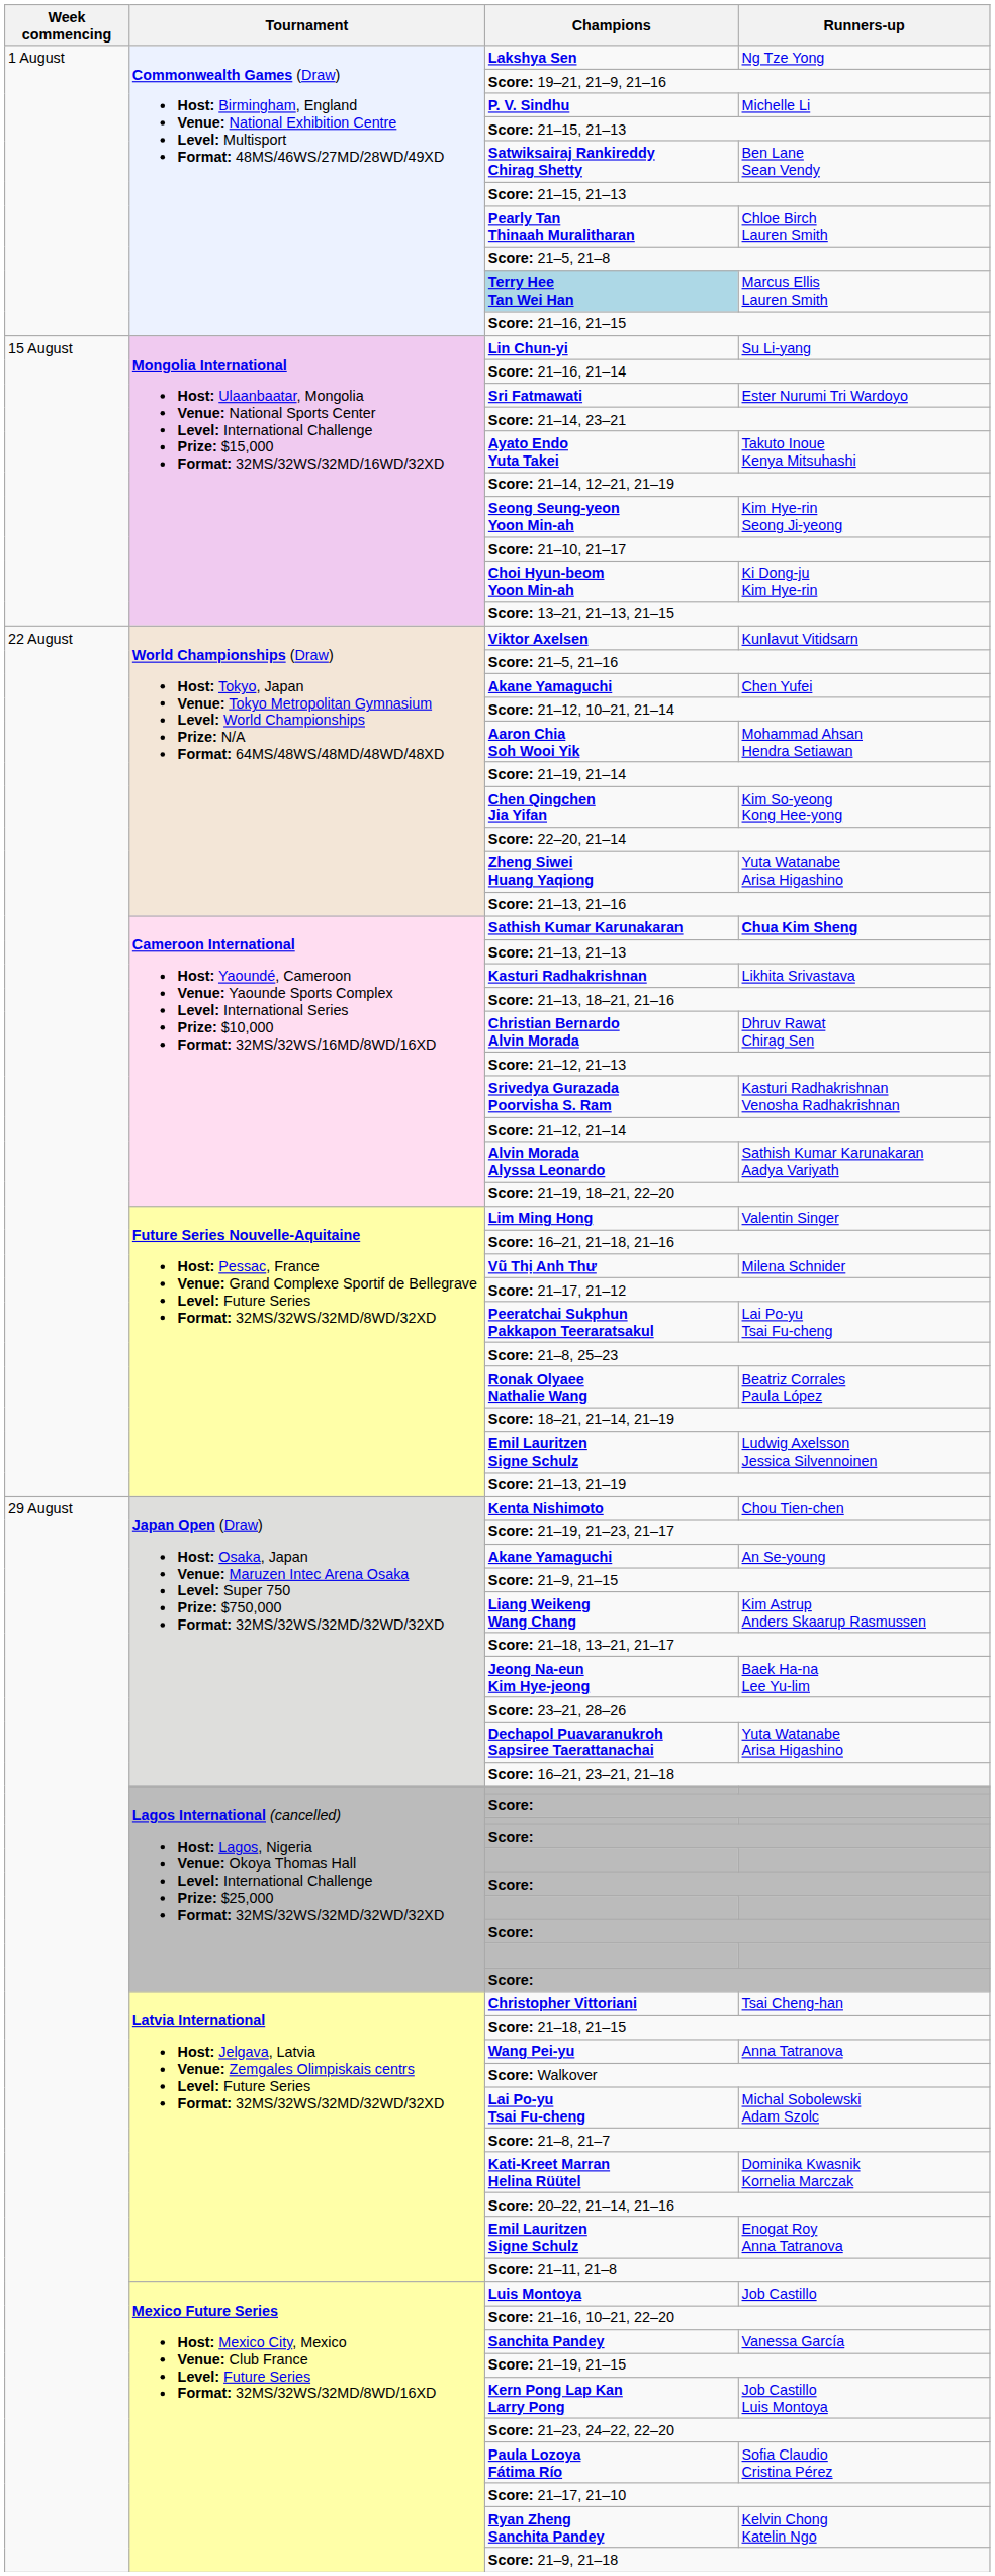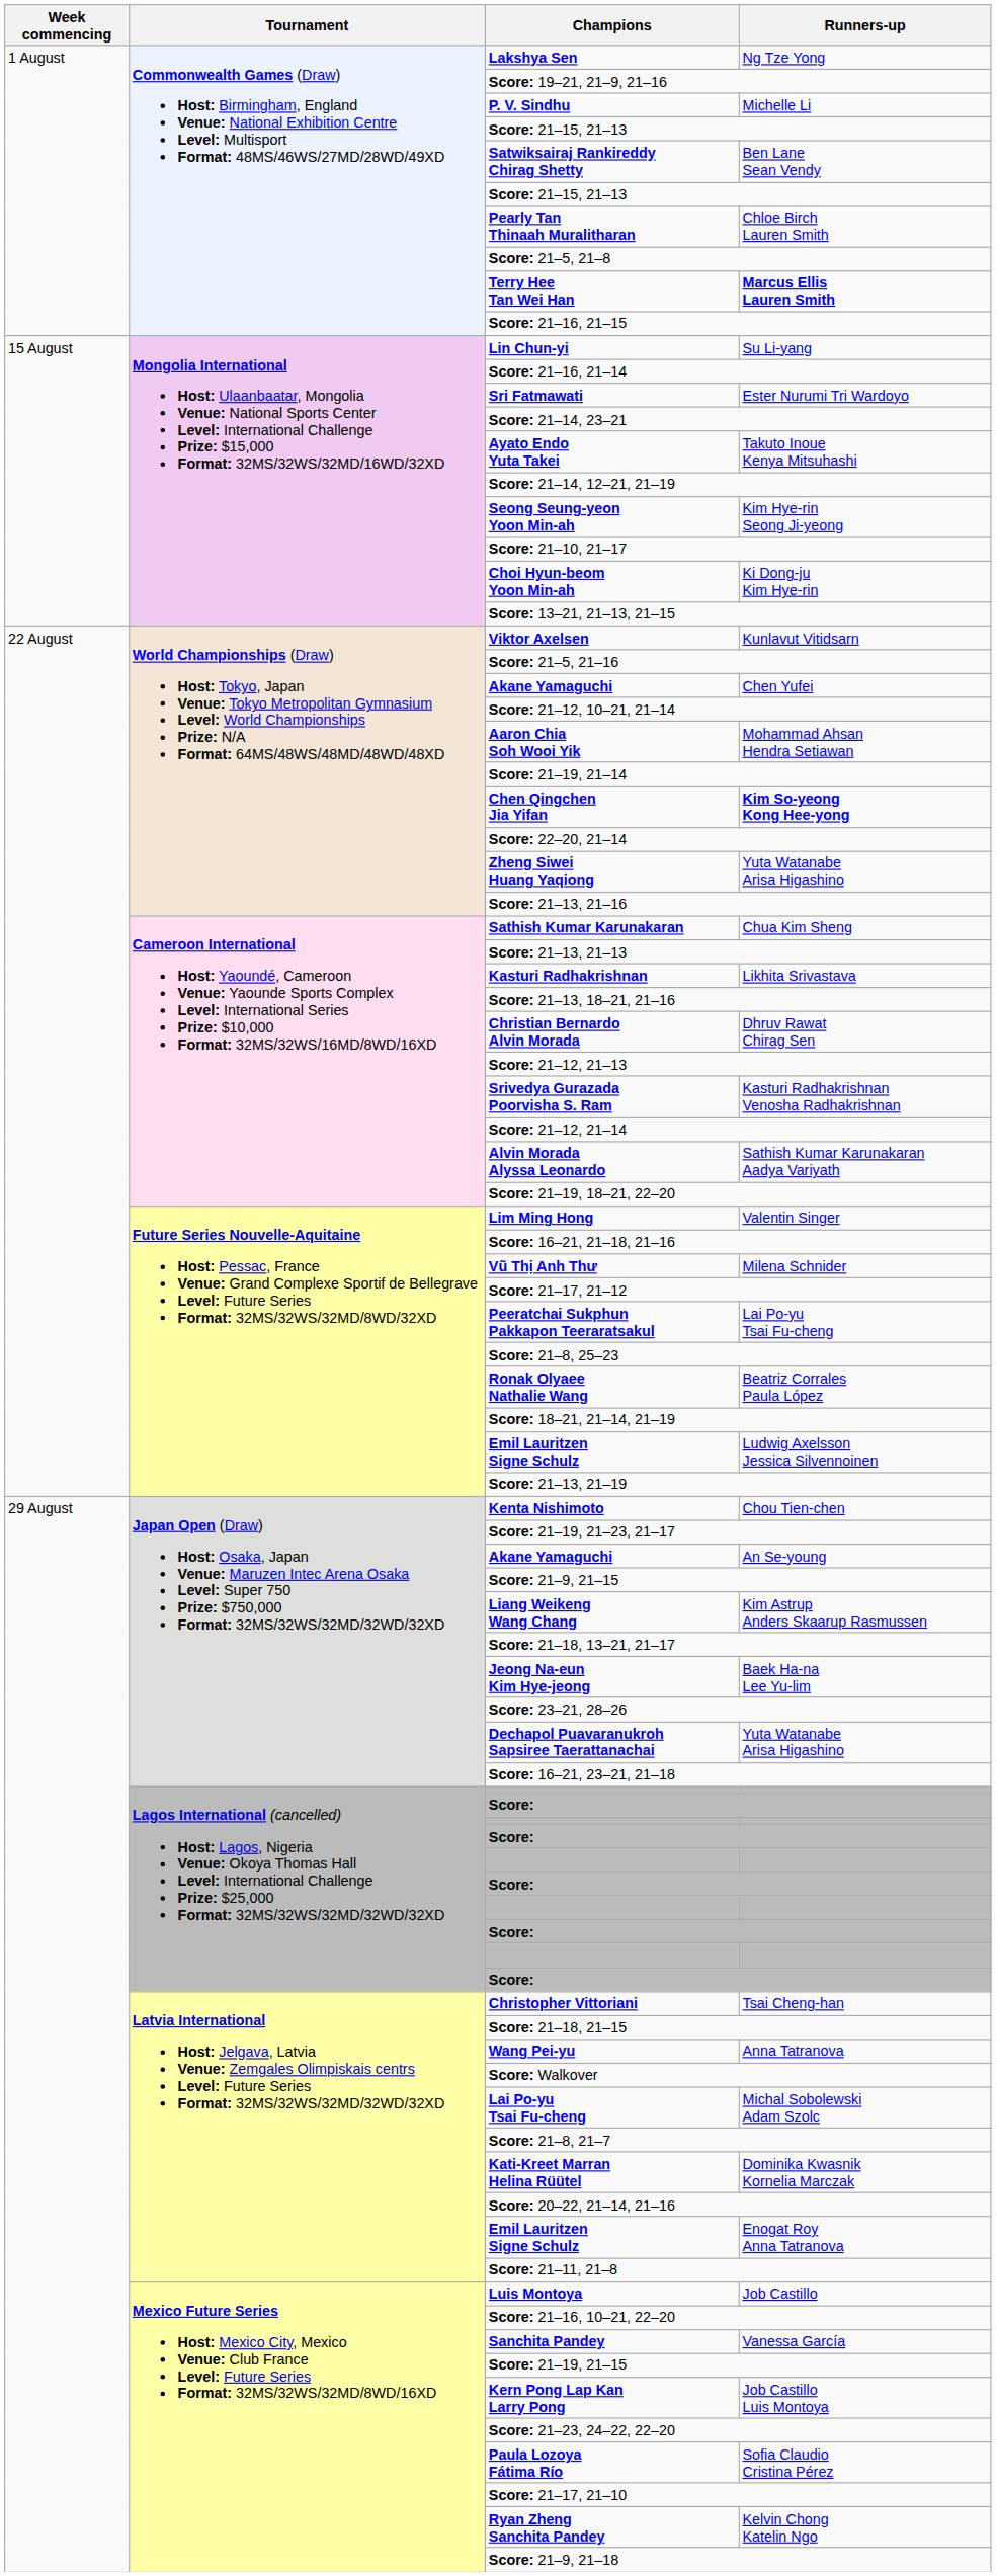Marcus Ellis Lauren Smith | Champions: lightblue background -> no background
Marcus Ellis Lauren Smith | Runners-up: normal -> bold
Kim So-yeong Kong Hee-yong | Runners-up: normal -> bold
Chua Kim Sheng | Runners-up: bold -> normal
